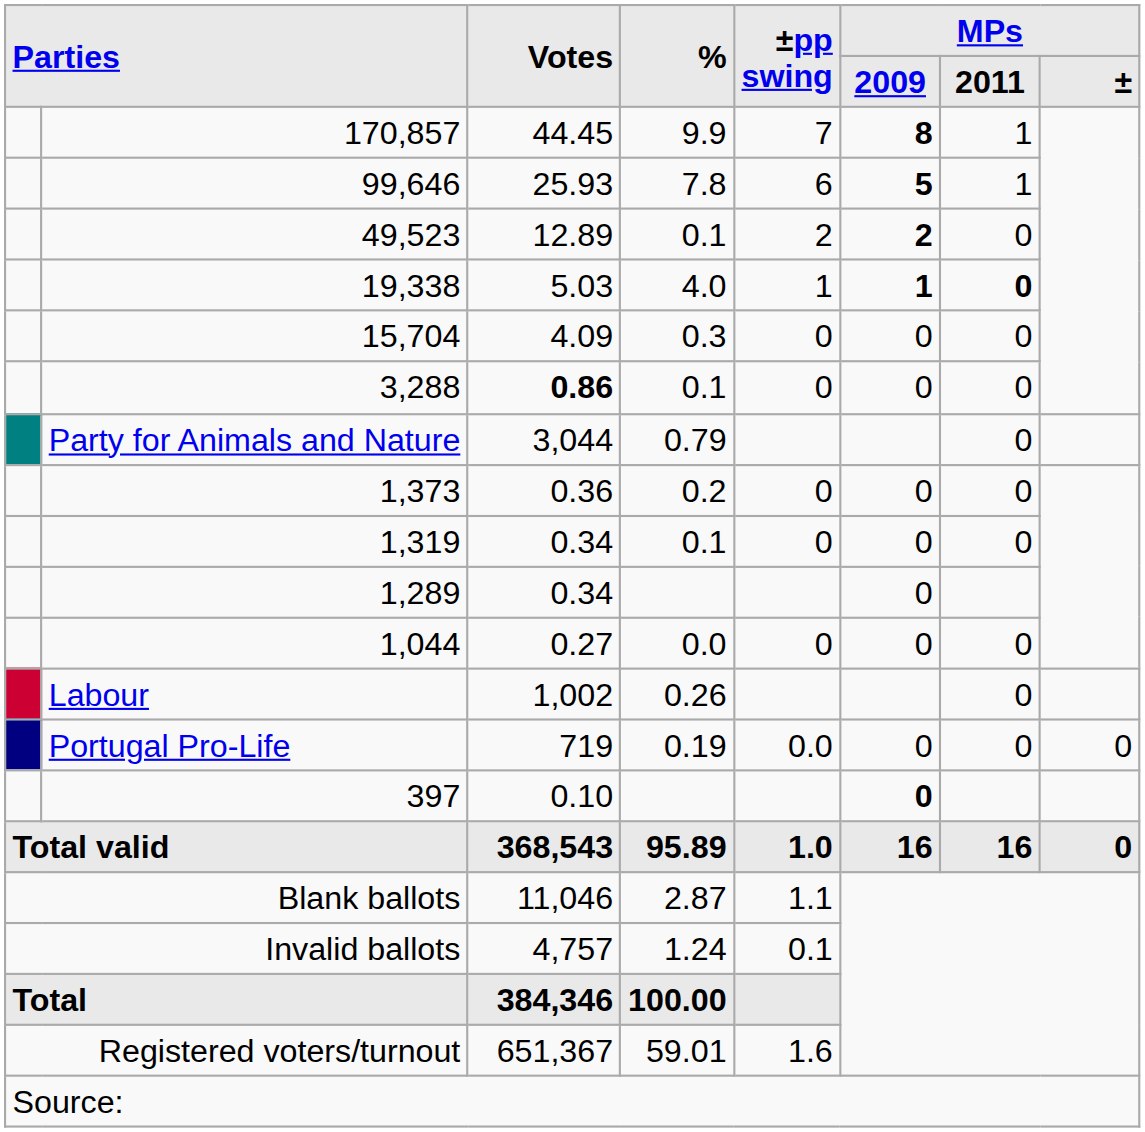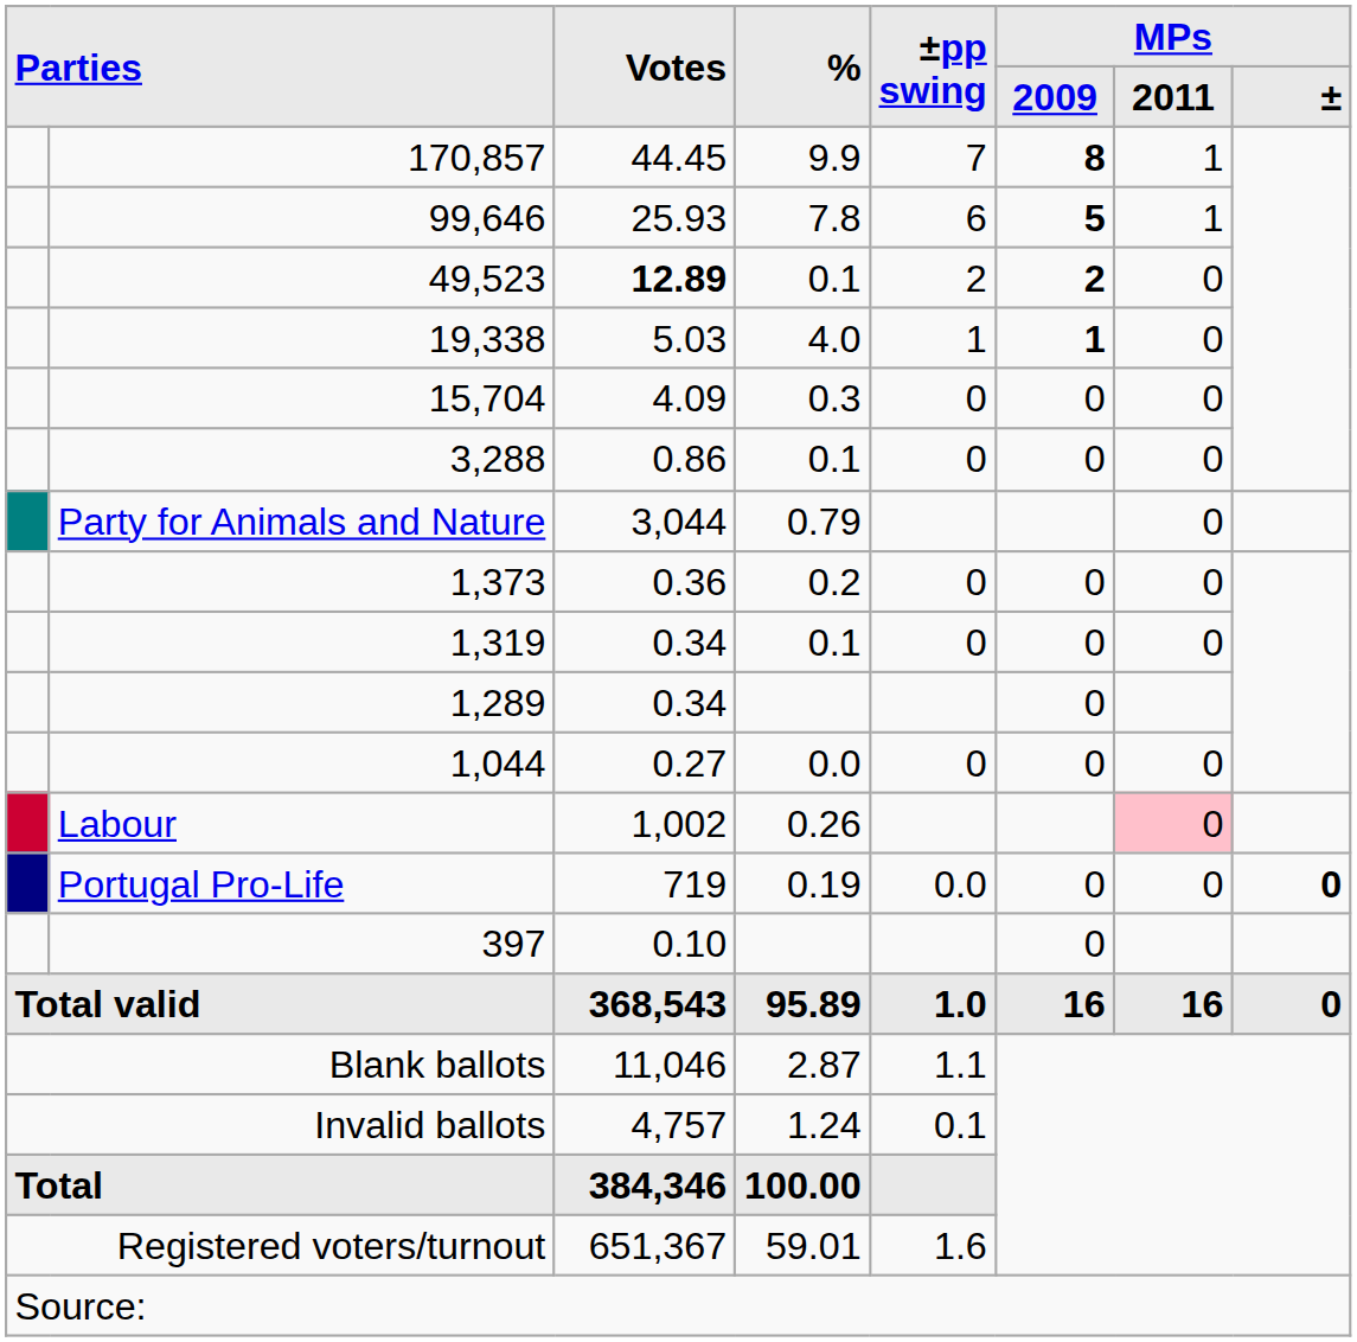49,523 | Votes: normal -> bold
19,338 | MPs / 2011: bold -> normal
3,288 | Votes: bold -> normal
Labour | MPs / 2011: no background -> pink background
Portugal Pro-Life | MPs / ±: normal -> bold
397 | MPs / 2009: bold -> normal
